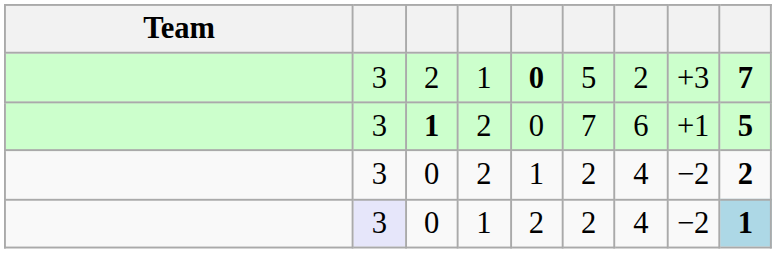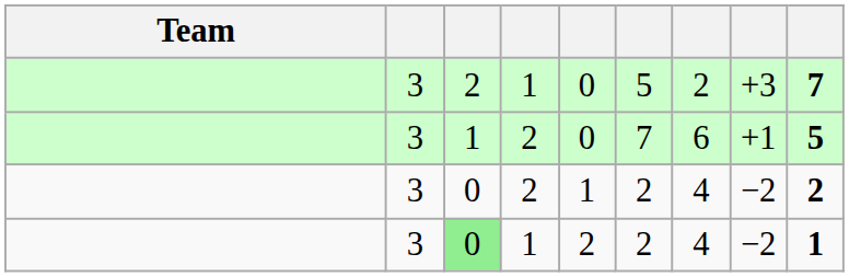row 2 | column 5: bold -> normal
row 3 | column 3: bold -> normal
row 5 | column 2: lavender background -> no background
row 5 | column 3: no background -> lightgreen background
row 5 | column 9: lightblue background -> no background
